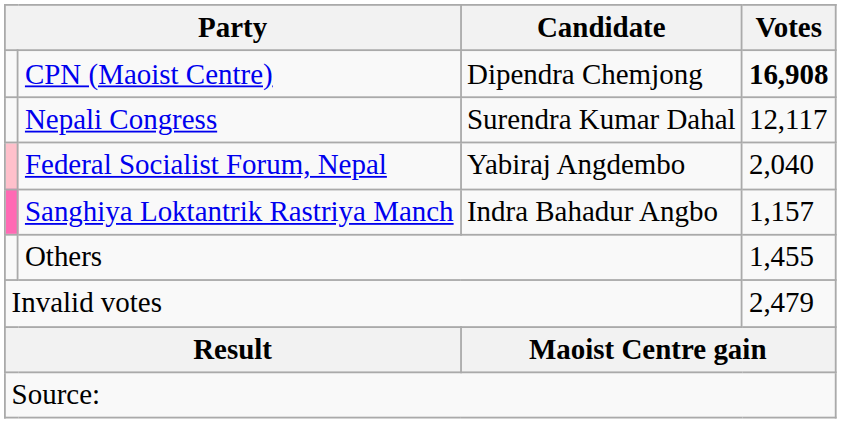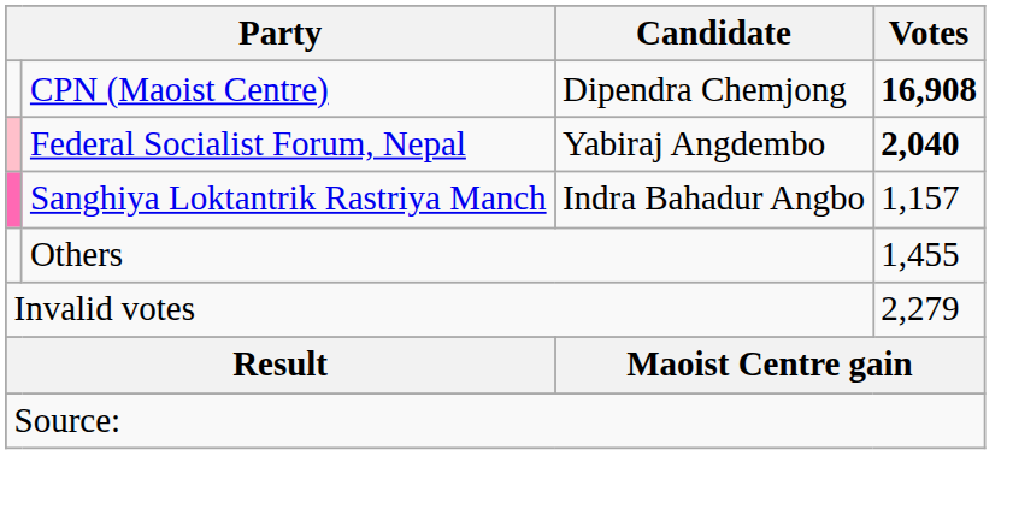- row: Nepali Congress | Surendra Kumar Dahal | 12,117
Federal Socialist Forum, Nepal | Votes: normal -> bold
Invalid votes | Votes: 2,479 -> 2,279
